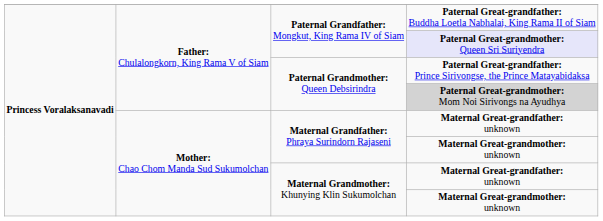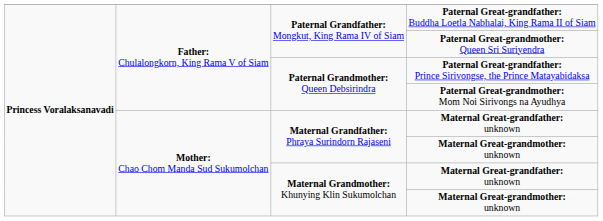Paternal Great-grandmother: Queen Sri Suriyendra | column 4: lavender background -> no background
Paternal Great-grandmother: Mom Noi Sirivongs na Ayudhya | column 4: lightgrey background -> no background
